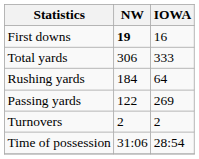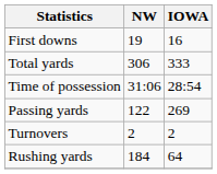First downs | NW: bold -> normal
rows swapped: Rushing yards <-> Time of possession
